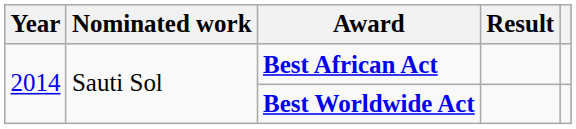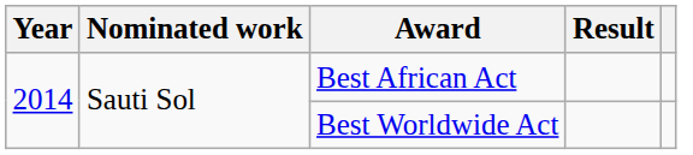Best African Act | Award: bold -> normal
Best Worldwide Act | Award: bold -> normal
